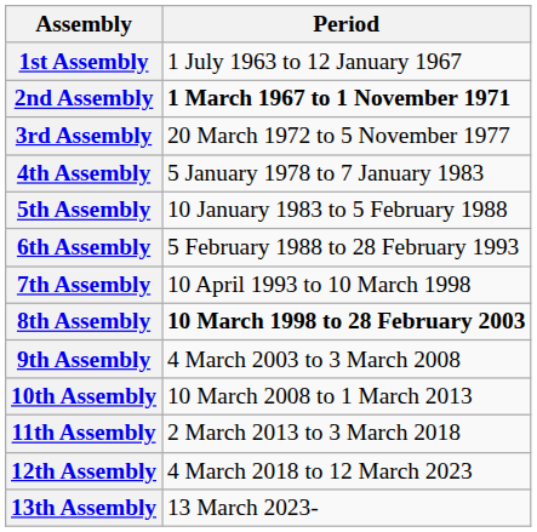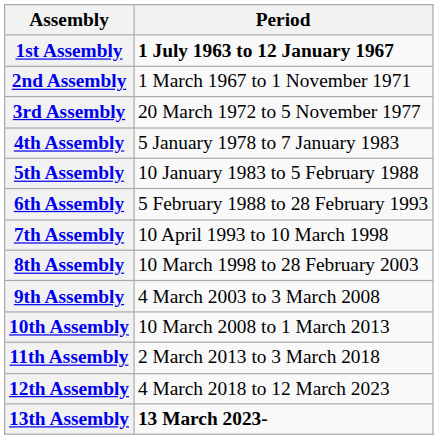1st Assembly | Period: normal -> bold
2nd Assembly | Period: bold -> normal
8th Assembly | Period: bold -> normal
13th Assembly | Period: normal -> bold
